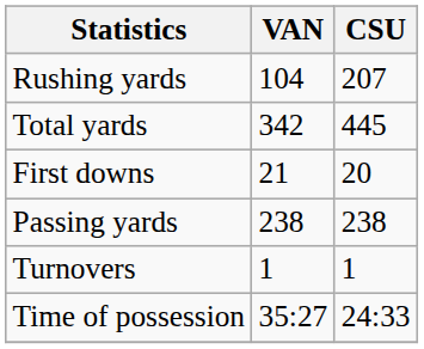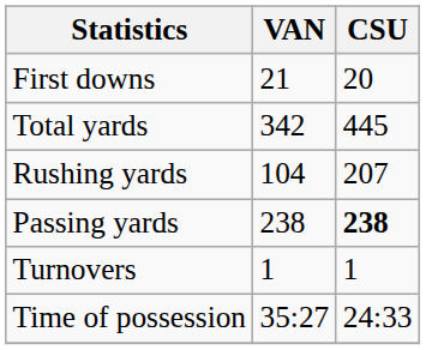rows swapped: First downs <-> Rushing yards
Passing yards | CSU: normal -> bold
